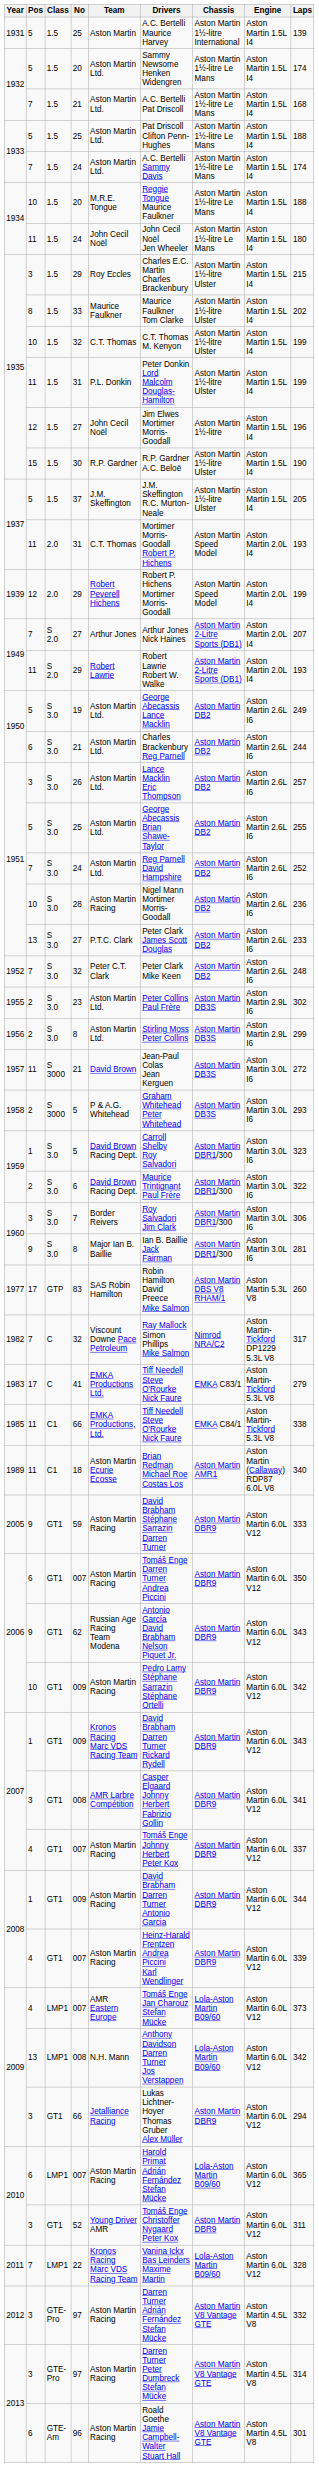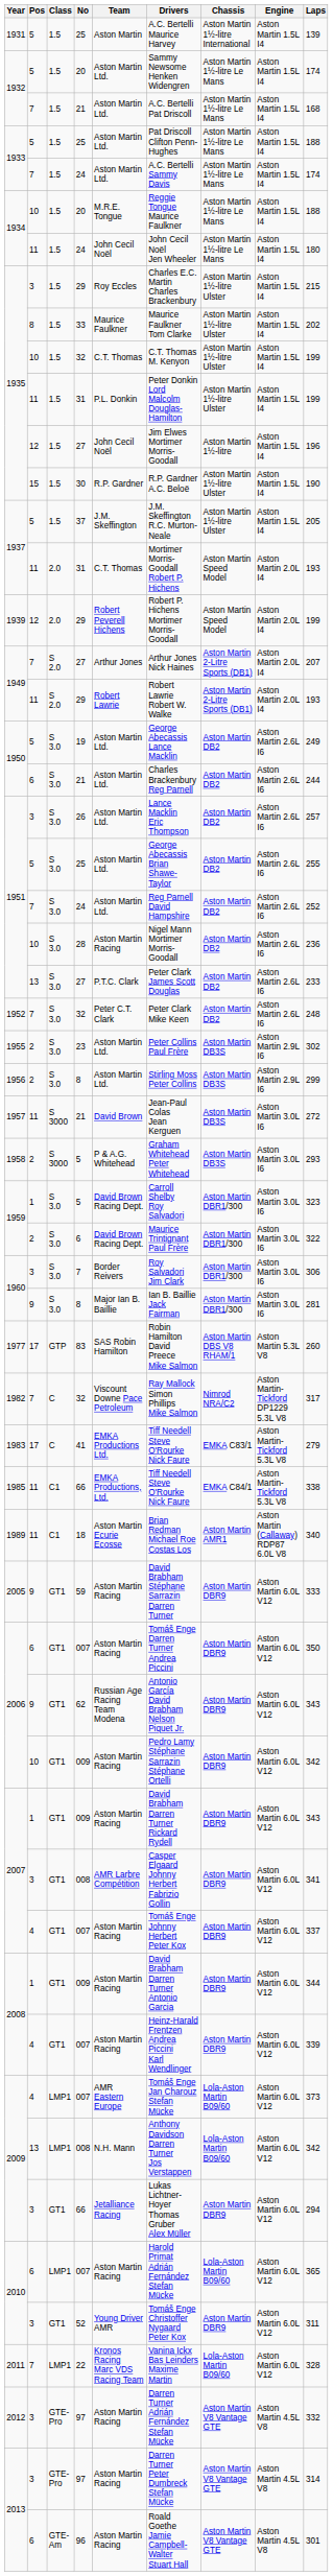2007 / 009 | Team: Kronos Racing Marc VDS Racing Team -> Aston Martin Racing
